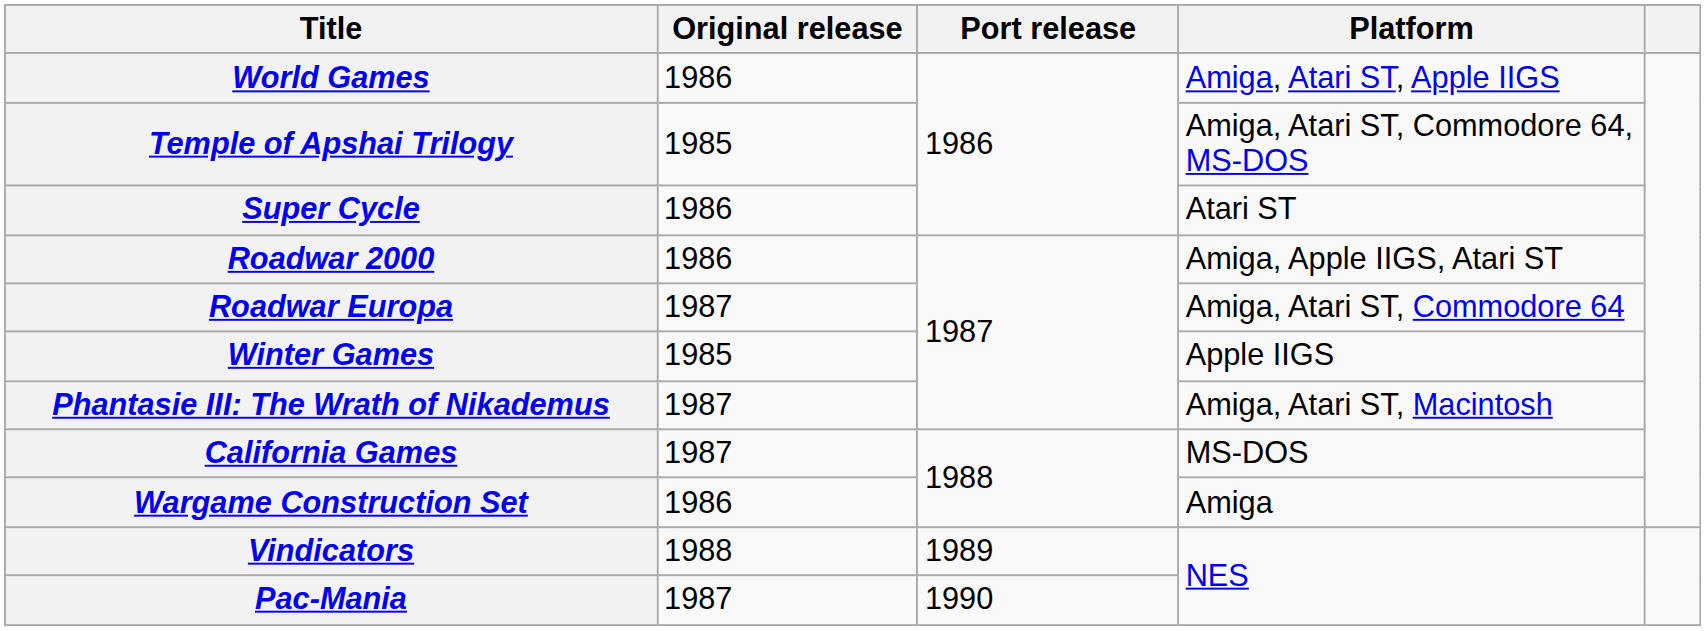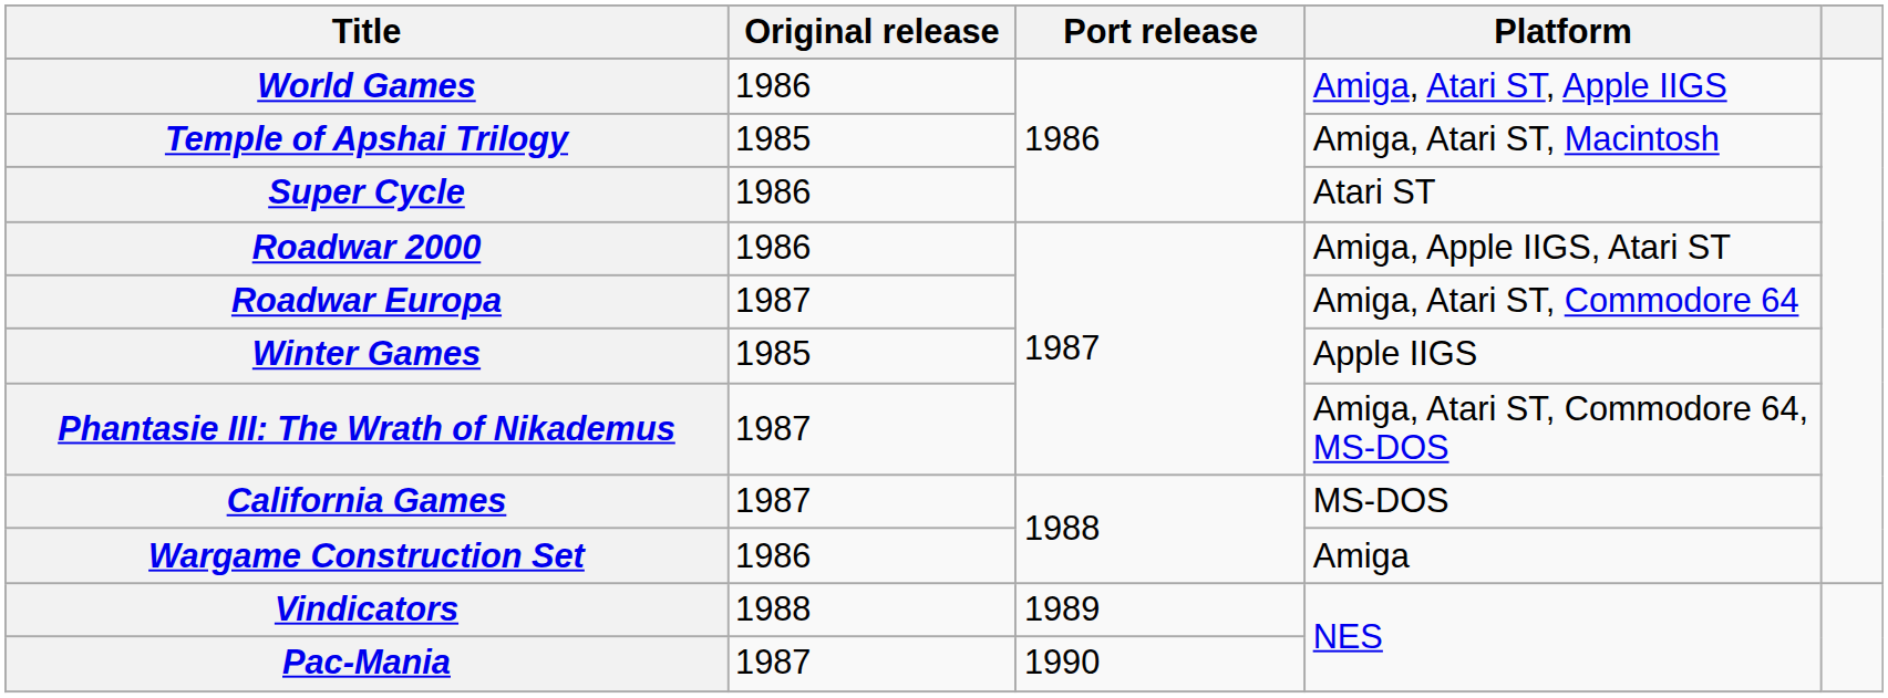Temple of Apshai Trilogy | Platform: Amiga, Atari ST, Commodore 64, MS-DOS -> Amiga, Atari ST, Macintosh
Phantasie III: The Wrath of Nikademus | Platform: Amiga, Atari ST, Macintosh -> Amiga, Atari ST, Commodore 64, MS-DOS
